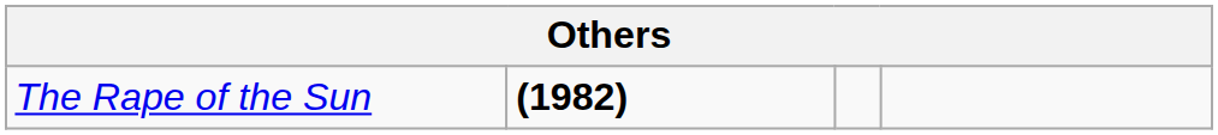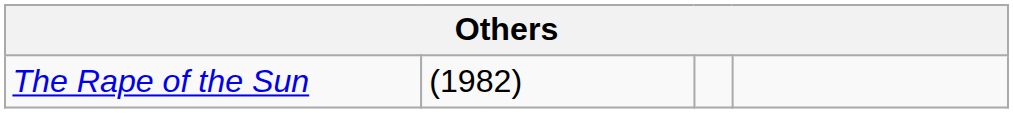The Rape of the Sun | column 2: bold -> normal
